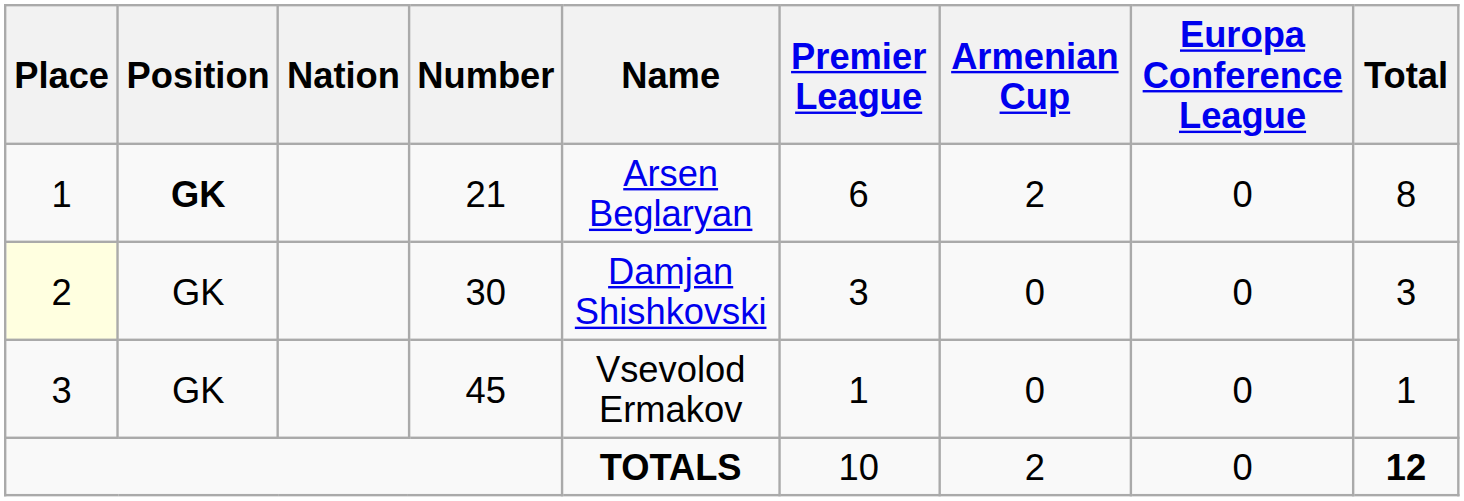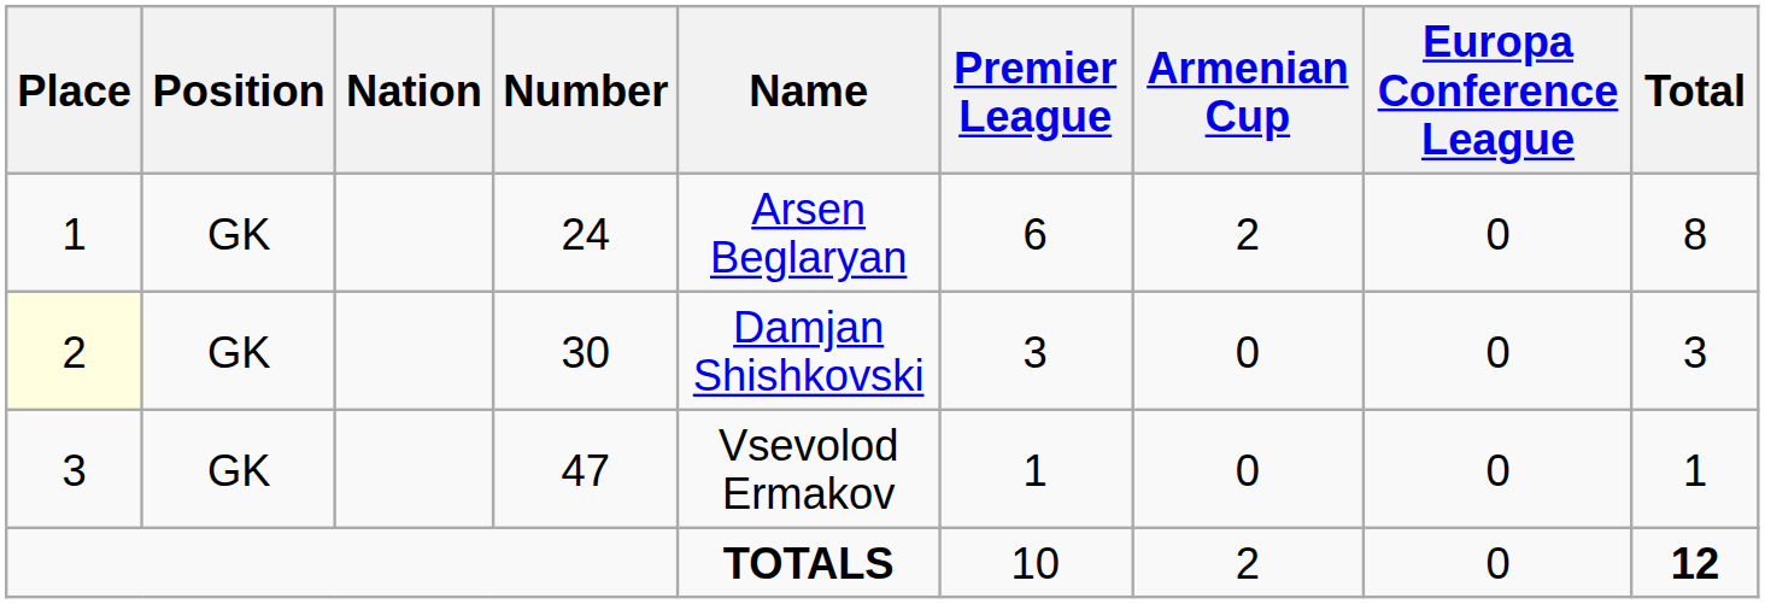row 2 | Position: bold -> normal
row 2 | Number: 21 -> 24
row 4 | Number: 45 -> 47
